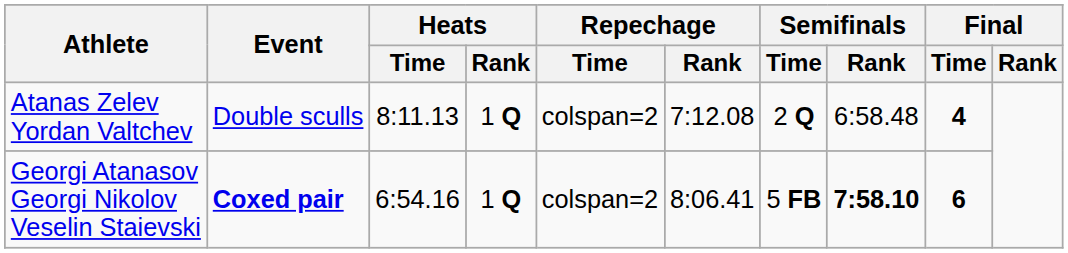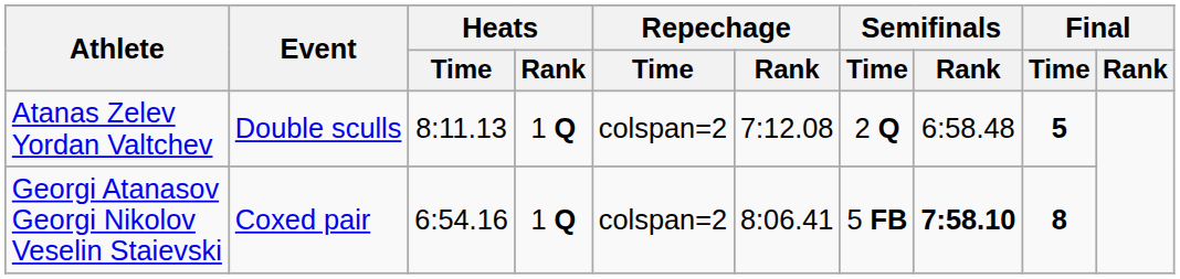Atanas Zelev Yordan Valtchev | Final / Time: 4 -> 5
Georgi Atanasov Georgi Nikolov Veselin Staievski | Event: bold -> normal
Georgi Atanasov Georgi Nikolov Veselin Staievski | Final / Time: 6 -> 8
